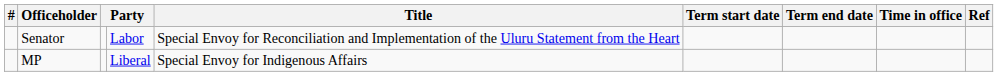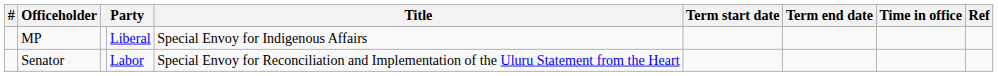rows swapped: MP <-> Senator
